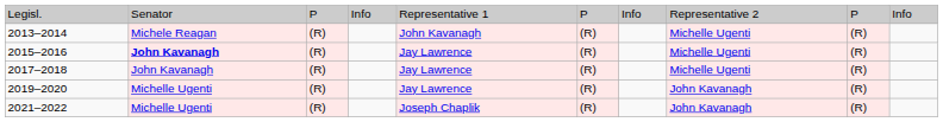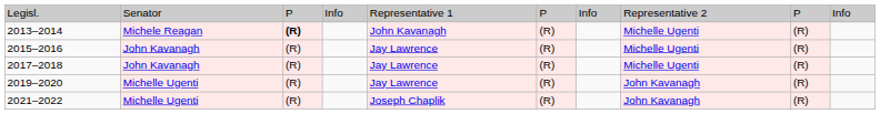2013–2014 | column 3: normal -> bold
2015–2016 | column 2: bold -> normal
